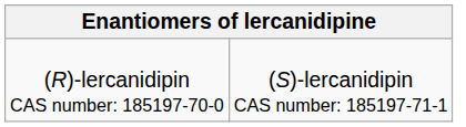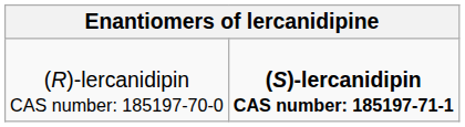(R)-lercanidipin CAS number: 185197-70-0 | column 2: normal -> bold
